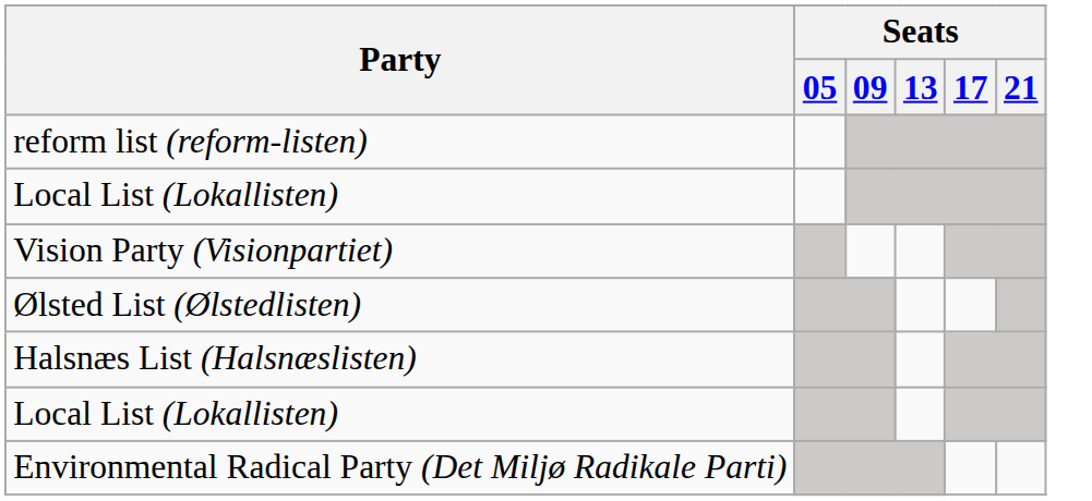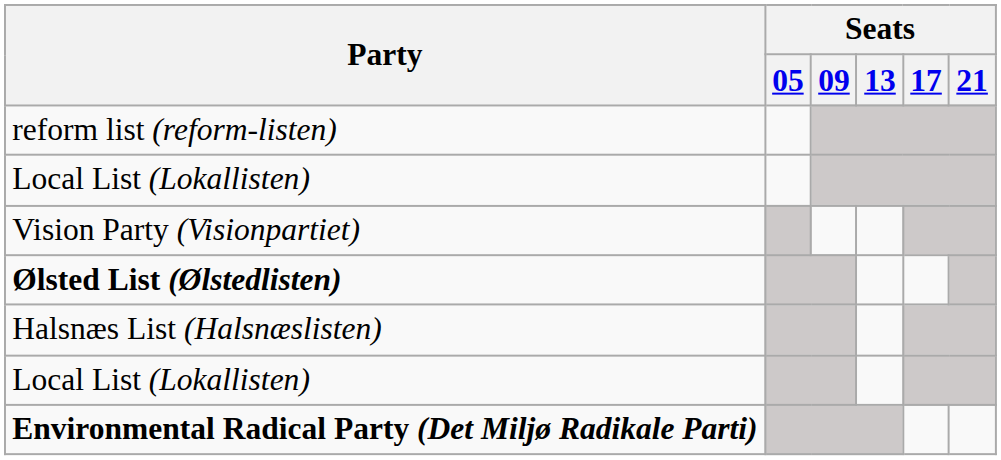Ølsted List (Ølstedlisten) | Party: normal -> bold
Environmental Radical Party (Det Miljø Radikale Parti) | Party: normal -> bold
